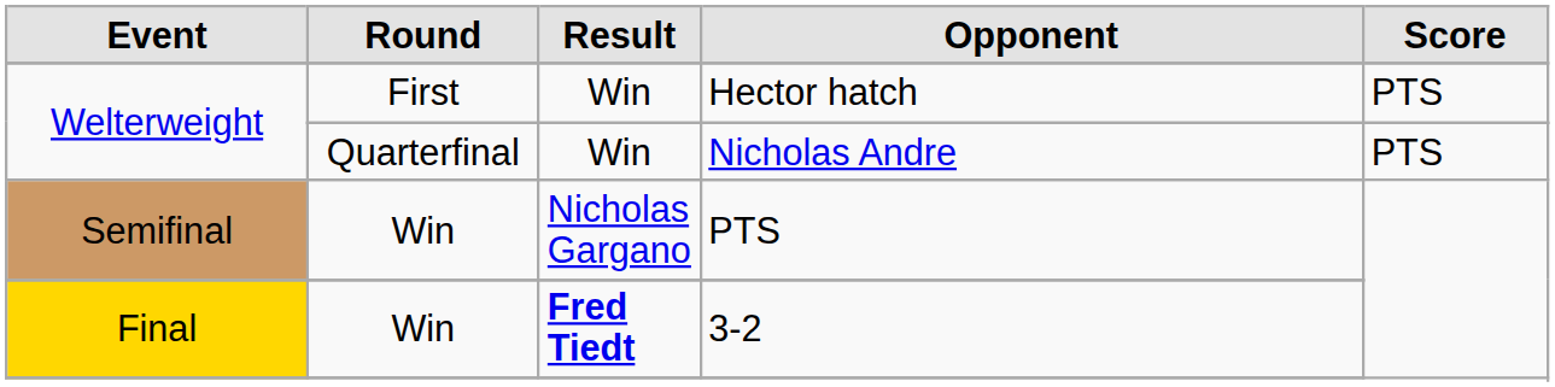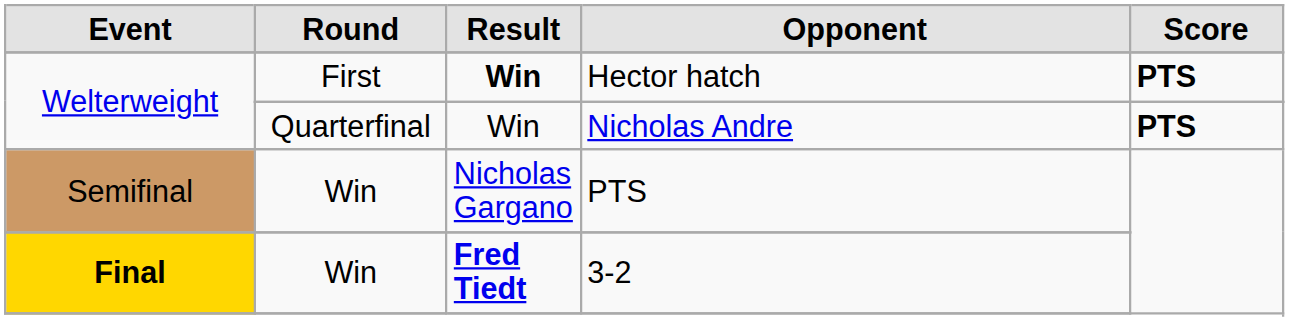Hector hatch | Result: normal -> bold
Hector hatch | Score: normal -> bold
Nicholas Andre | Score: normal -> bold
3-2 | Event: normal -> bold
